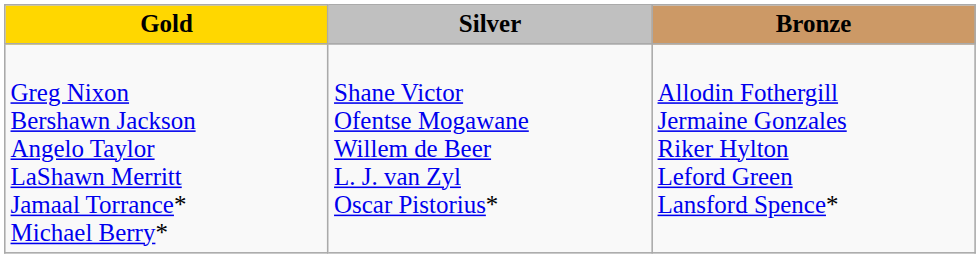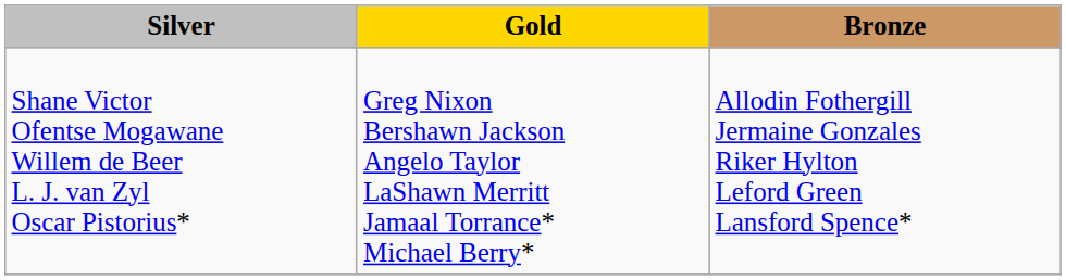columns swapped: Gold <-> Silver
